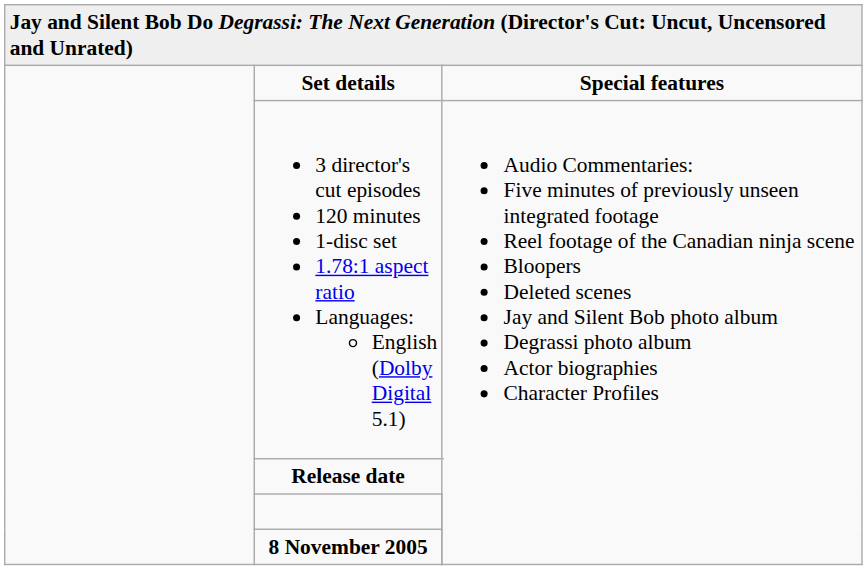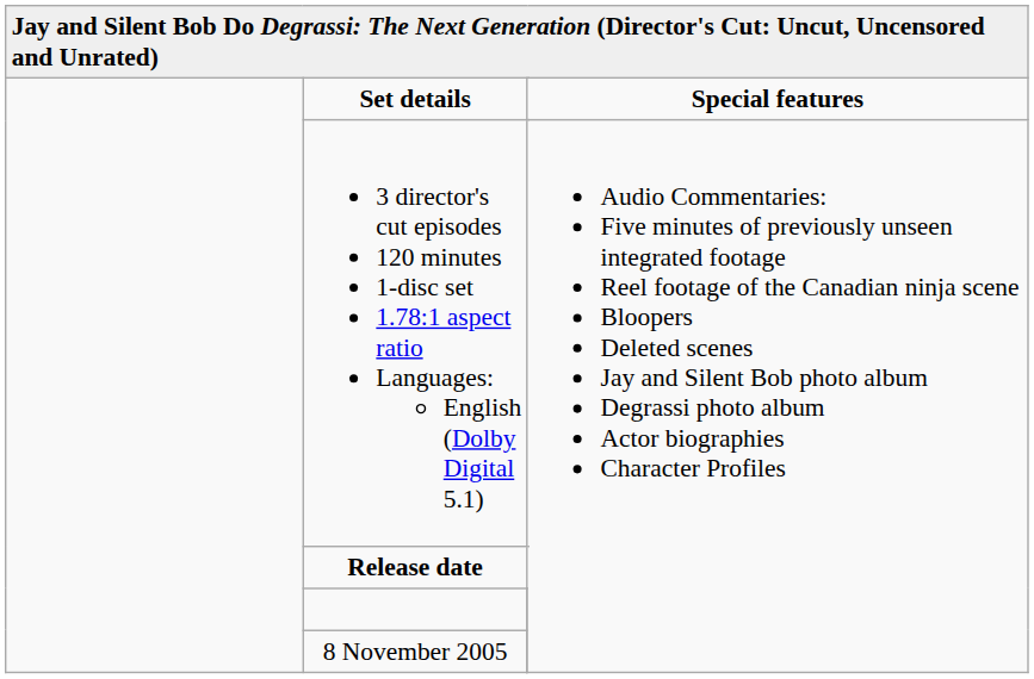8 November 2005 | column 2: bold -> normal
